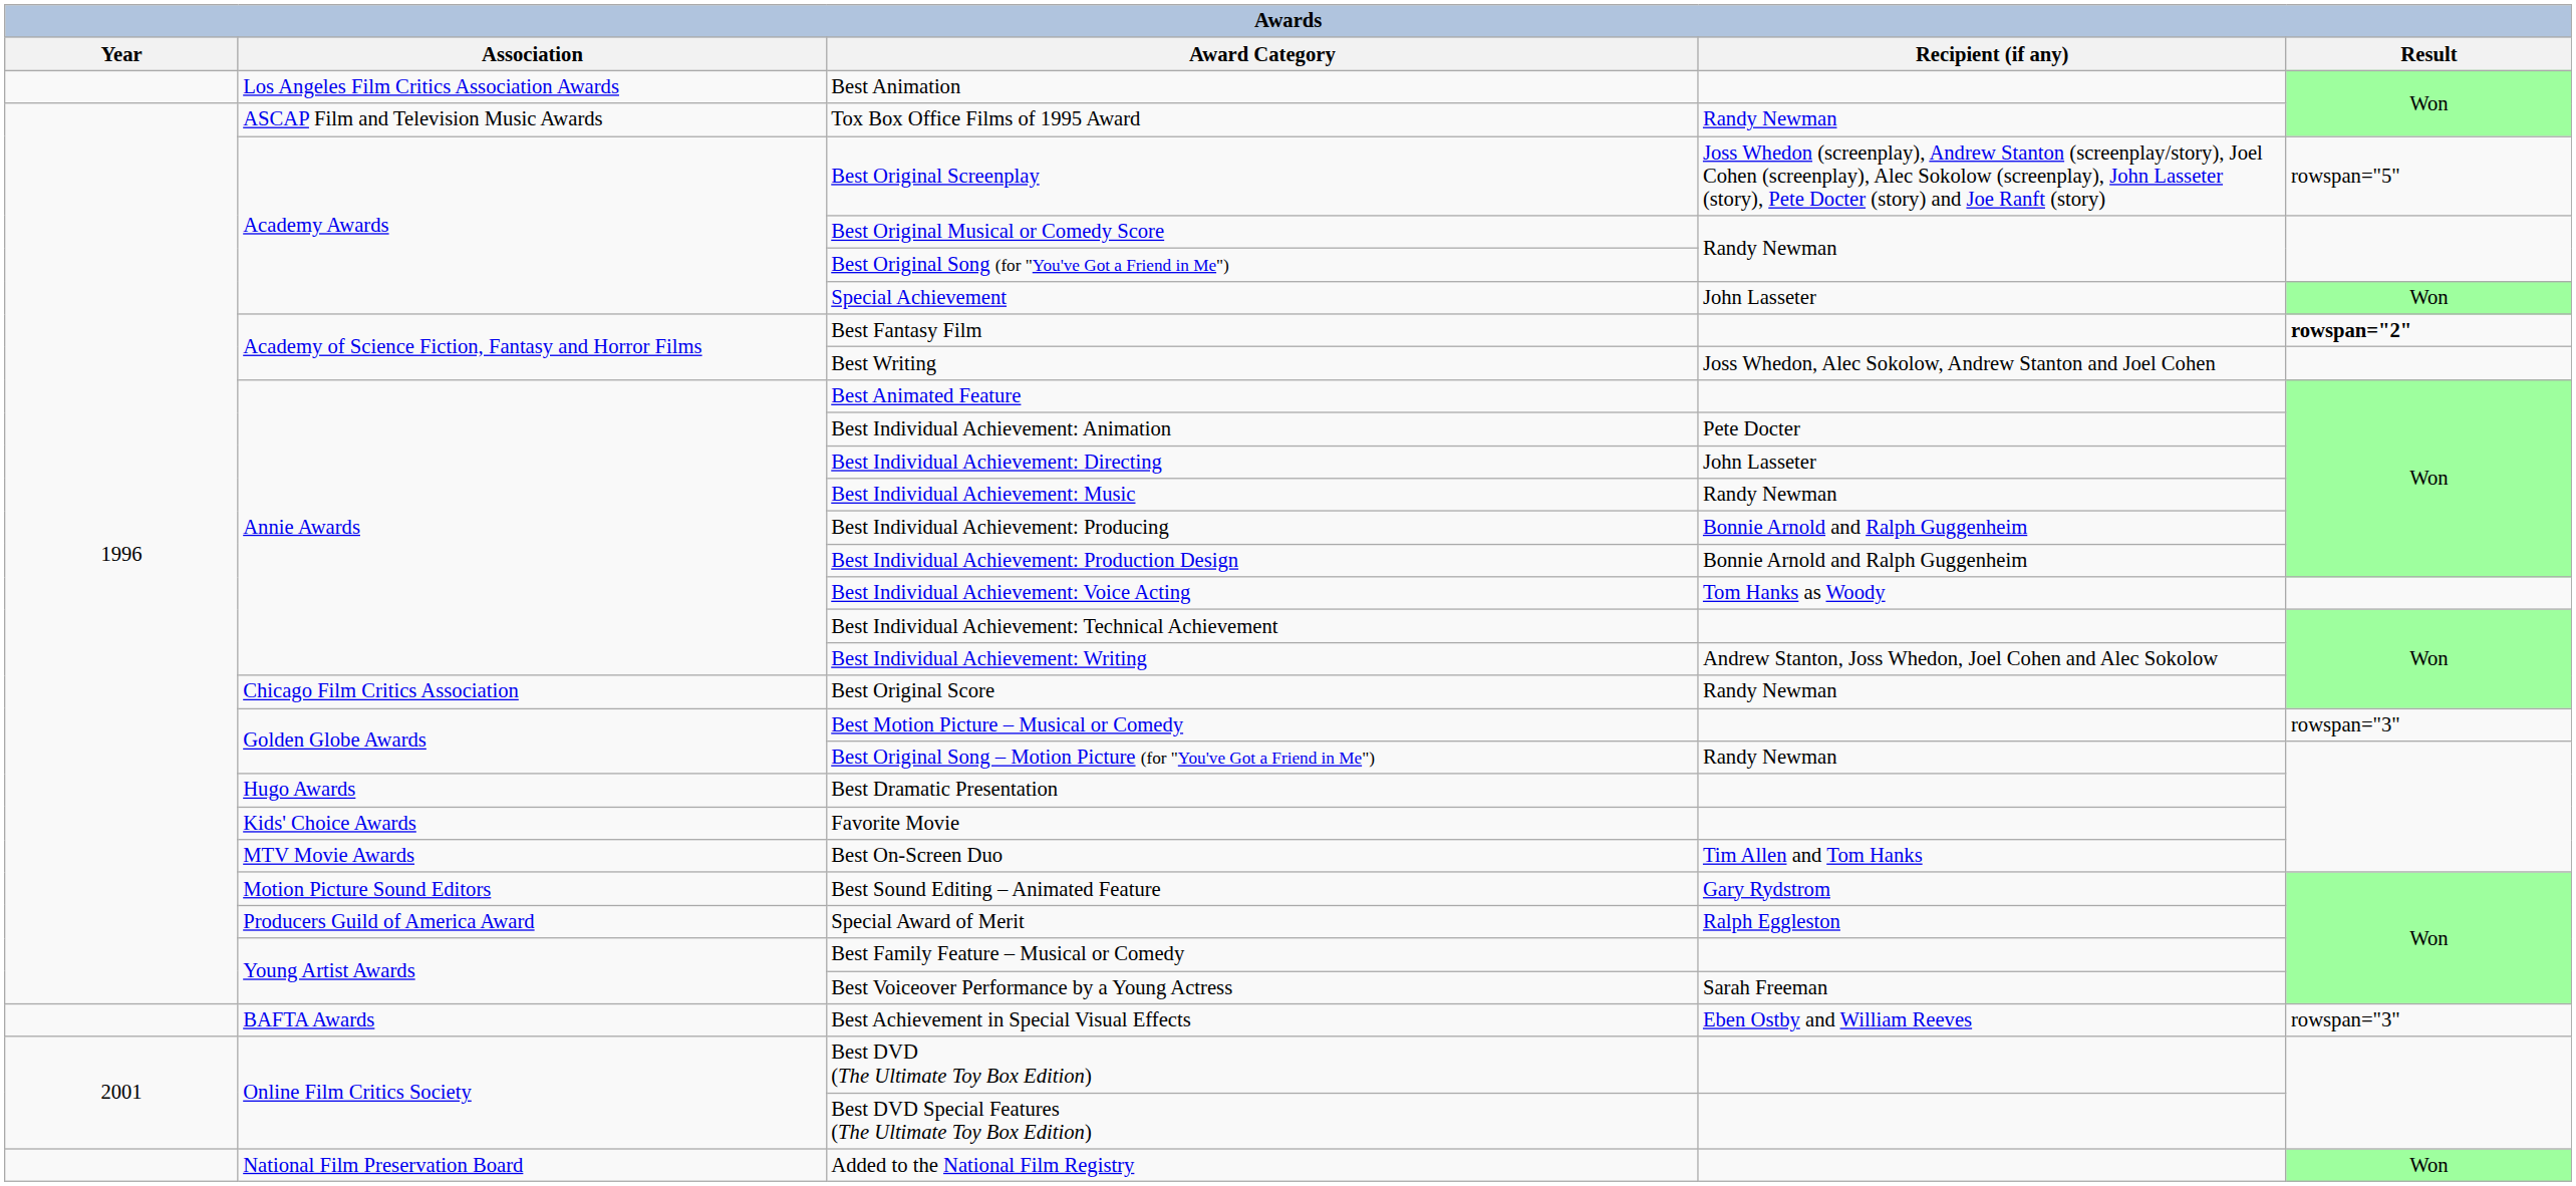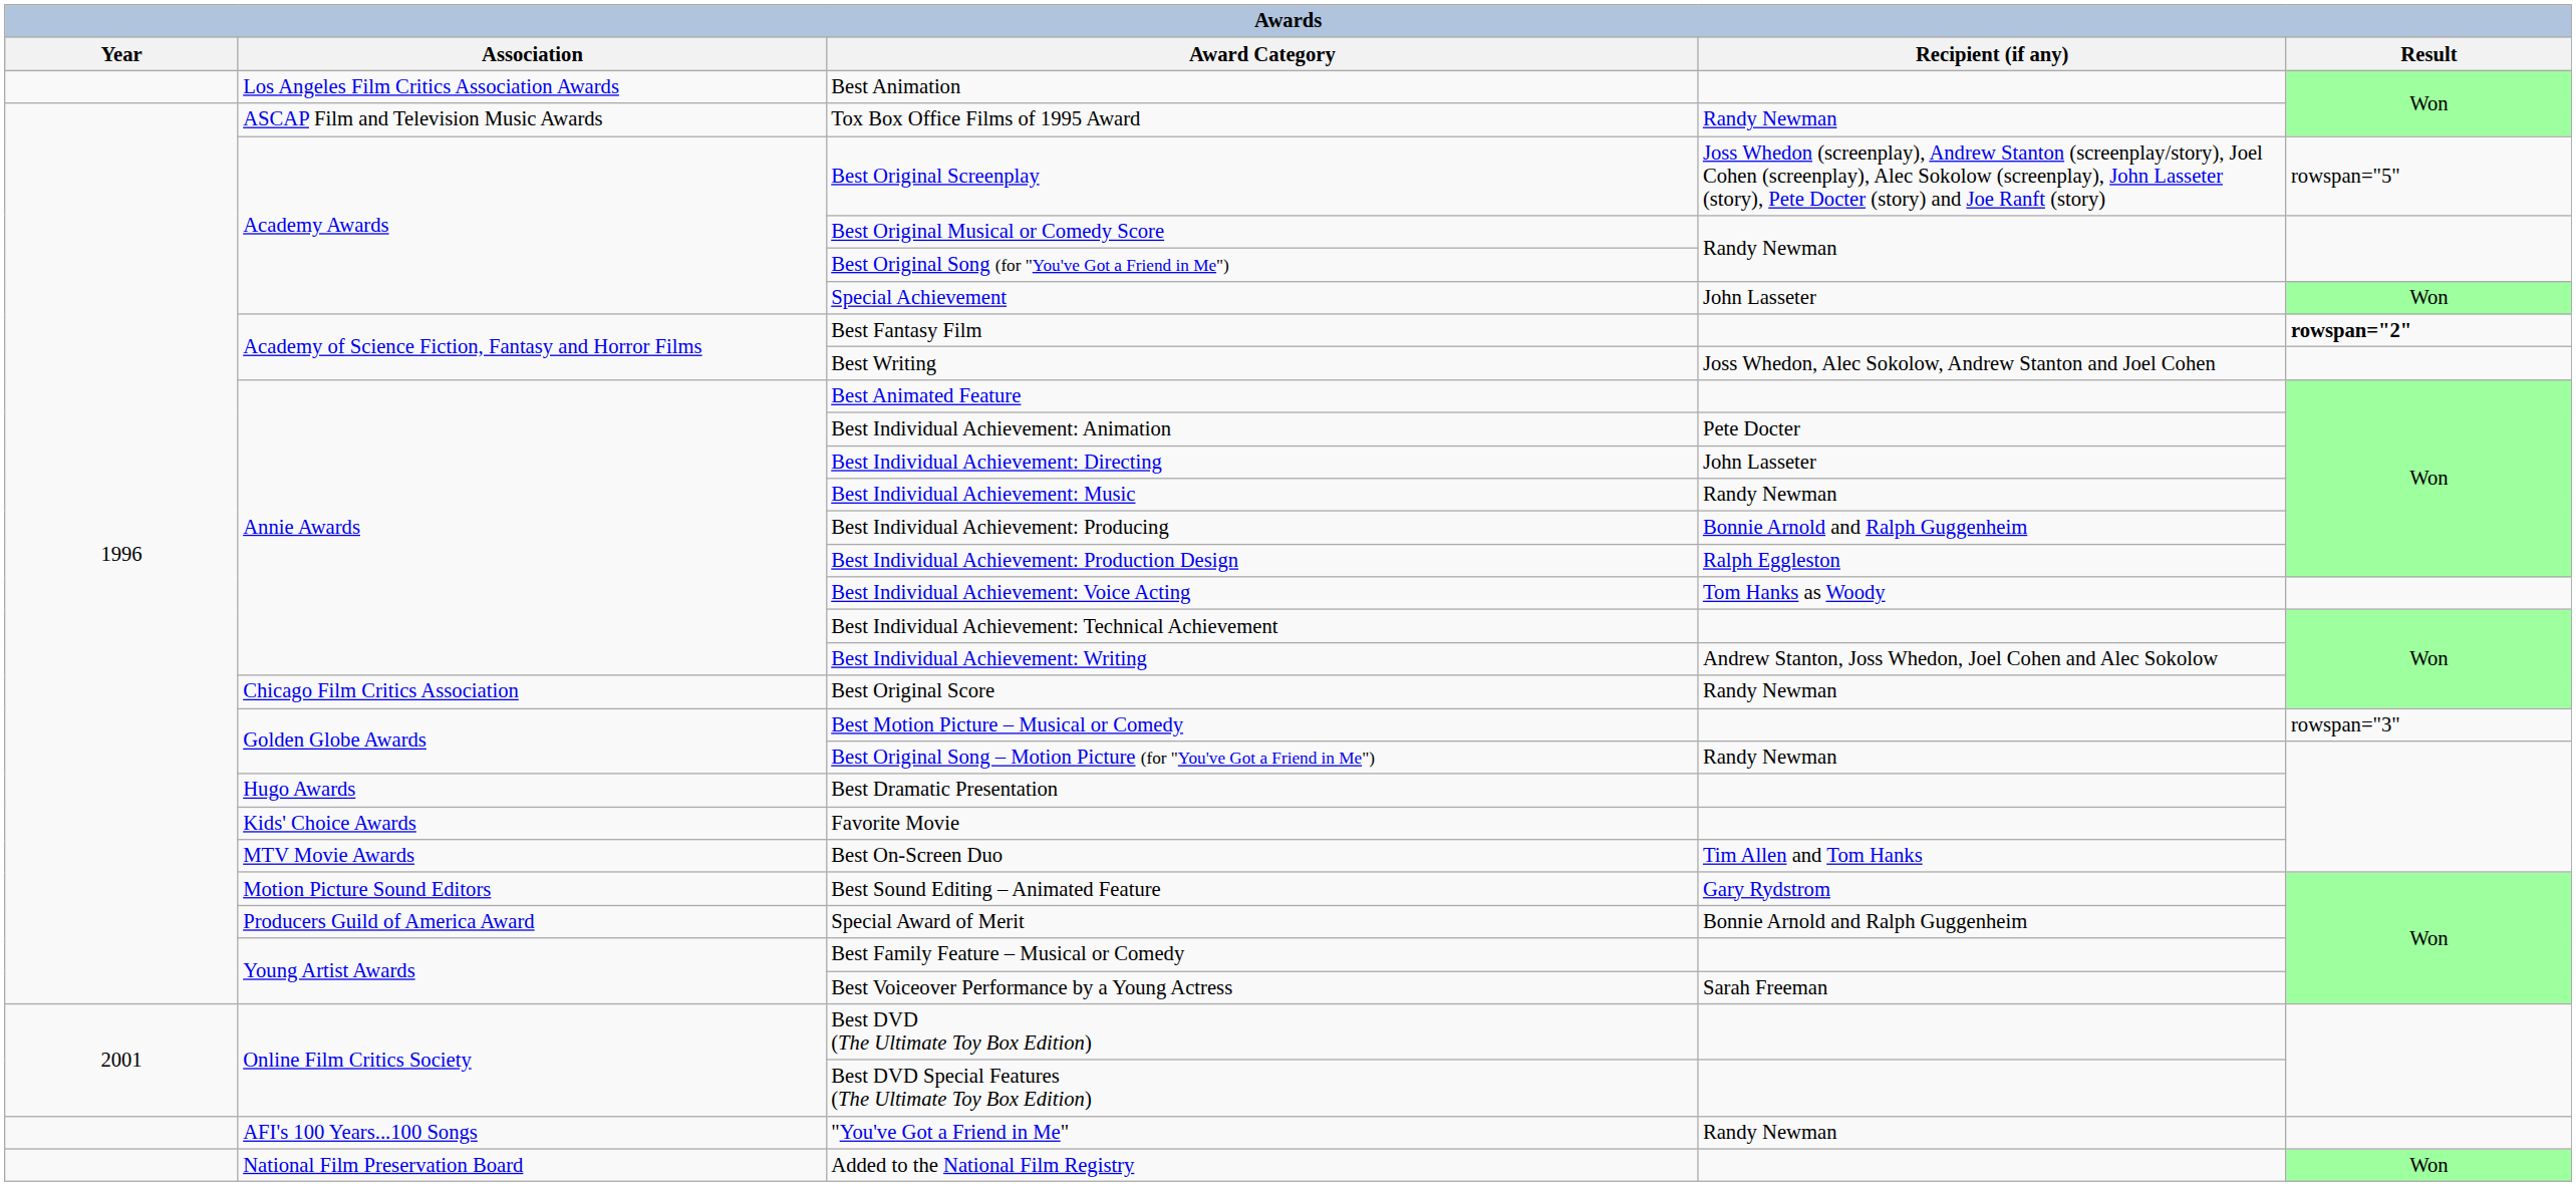Best Individual Achievement: Production Design | Recipient (if any): Bonnie Arnold and Ralph Guggenheim -> Ralph Eggleston
Special Award of Merit | Recipient (if any): Ralph Eggleston -> Bonnie Arnold and Ralph Guggenheim
- row: BAFTA Awards | Best Achievement in Special Visual Effects | Eben Ostby and William Reeves | rowspan="3"
+ row: AFI's 100 Years...100 Songs | "You've Got a Friend in Me" | Randy Newman
